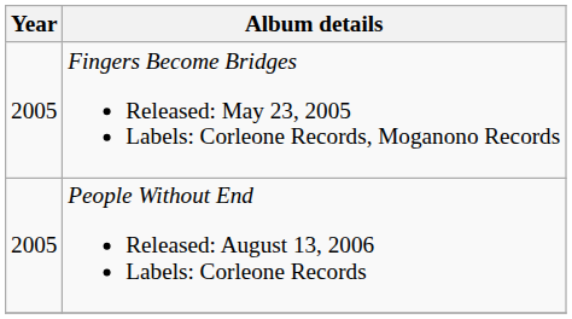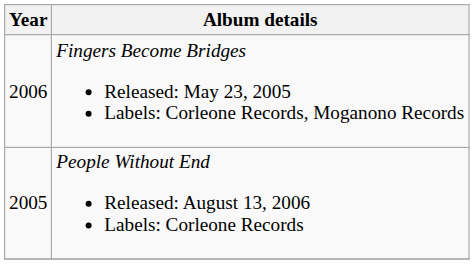row 2 | Year: 2005 -> 2006
